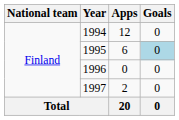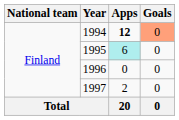1994 | Apps: normal -> bold
1994 | Goals: no background -> lightsalmon background
1995 | Apps: no background -> paleturquoise background
1995 | Goals: lightblue background -> no background
